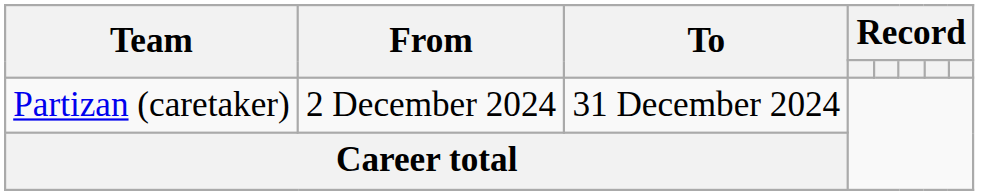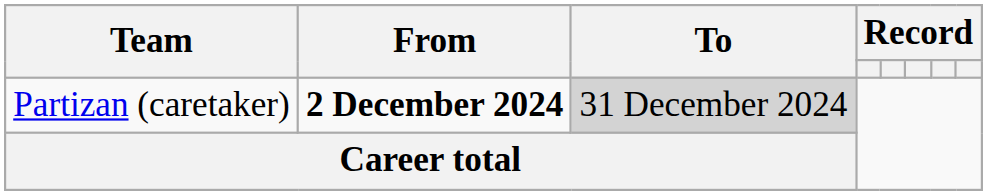Partizan (caretaker) | From: normal -> bold
Partizan (caretaker) | To: no background -> lightgrey background
